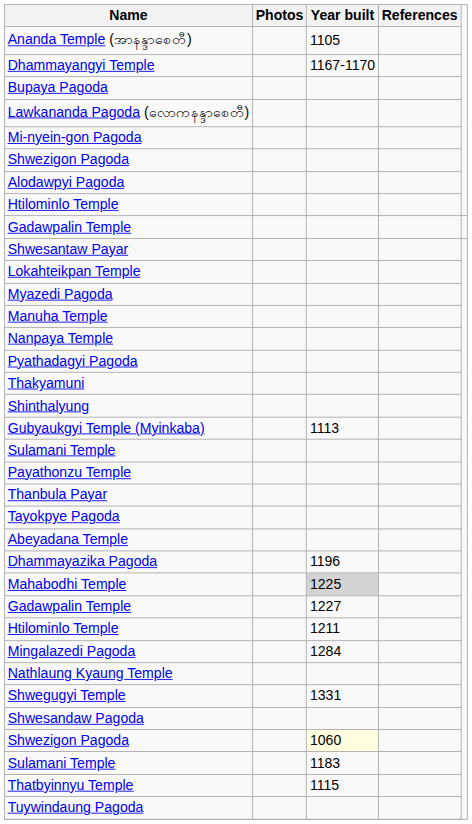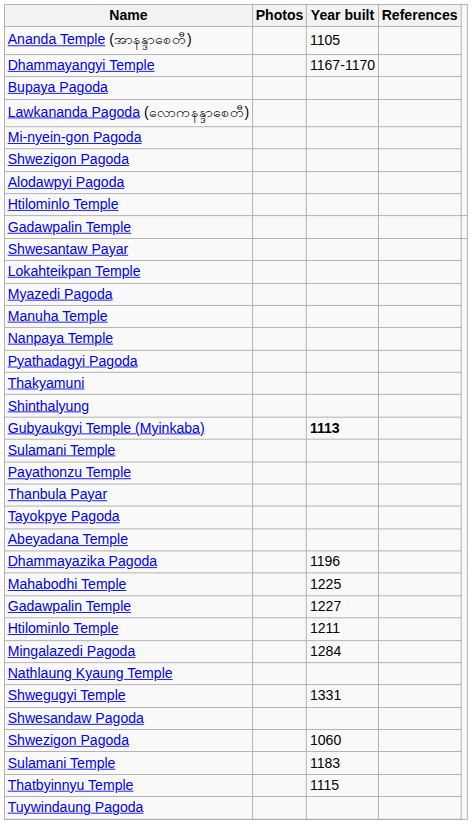Gubyaukgyi Temple (Myinkaba) | Year built: normal -> bold
Mahabodhi Temple | Year built: lightgrey background -> no background
Shwezigon Pagoda / 1060 | Year built: lightyellow background -> no background
